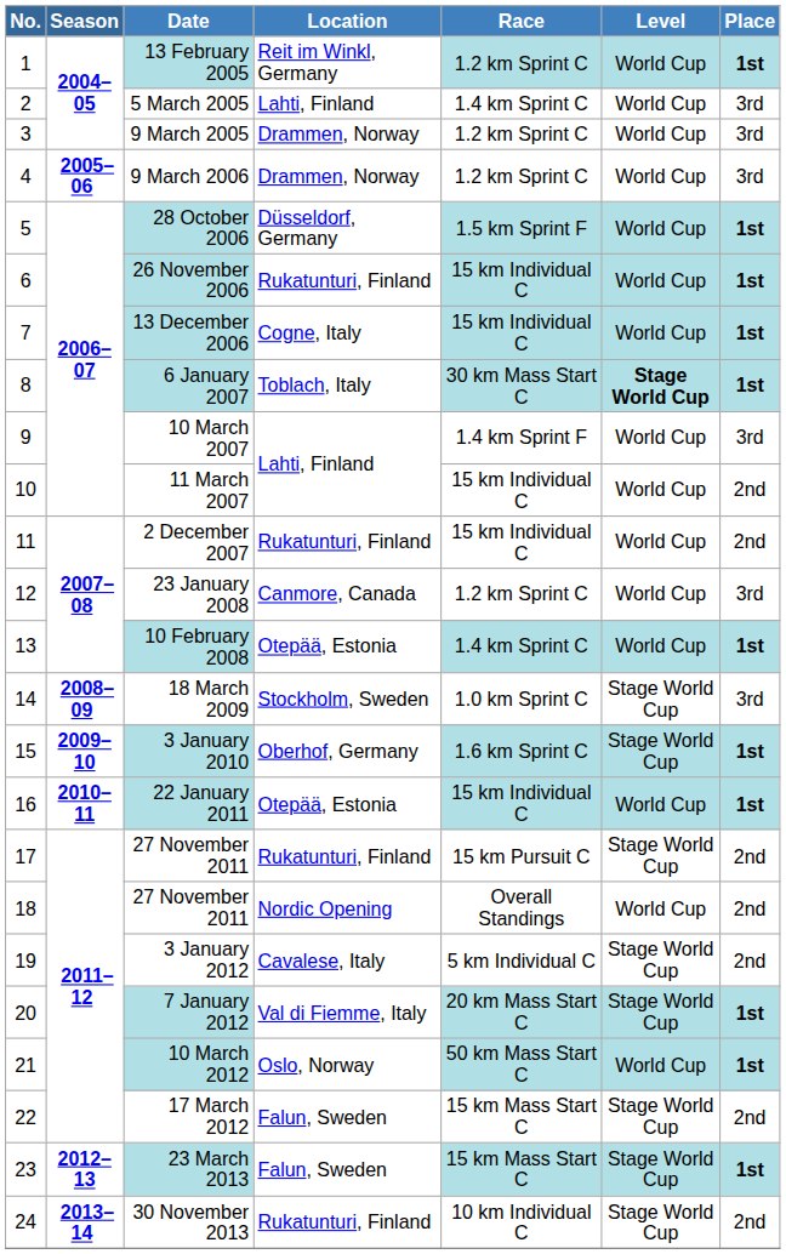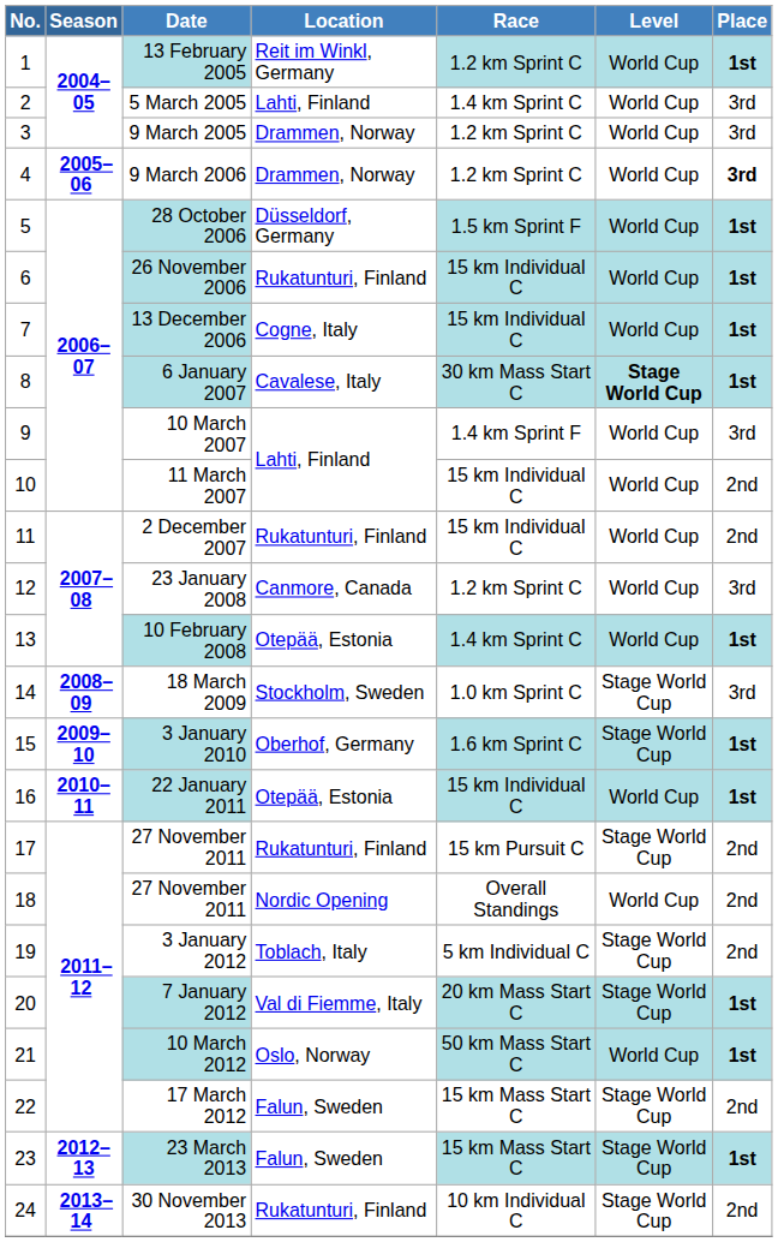9 March 2006 | Place: normal -> bold
6 January 2007 | Location: Toblach, Italy -> Cavalese, Italy
3 January 2012 | Location: Cavalese, Italy -> Toblach, Italy
